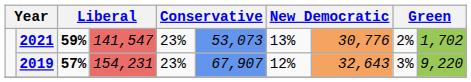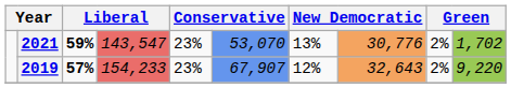2021 | column 4: 141,547 -> 143,547
2021 | column 6: 53,073 -> 53,070
2019 | column 4: 154,231 -> 154,233
2019 | column 9: 3% -> 2%
